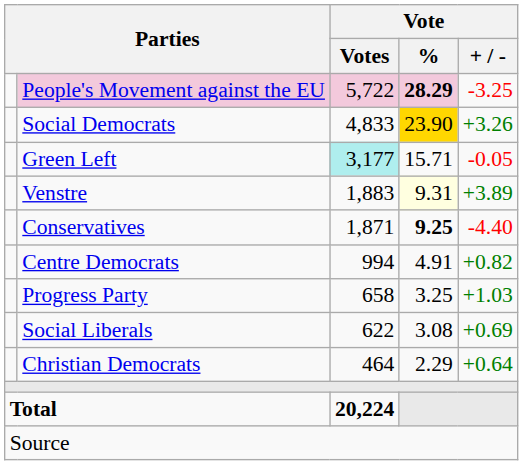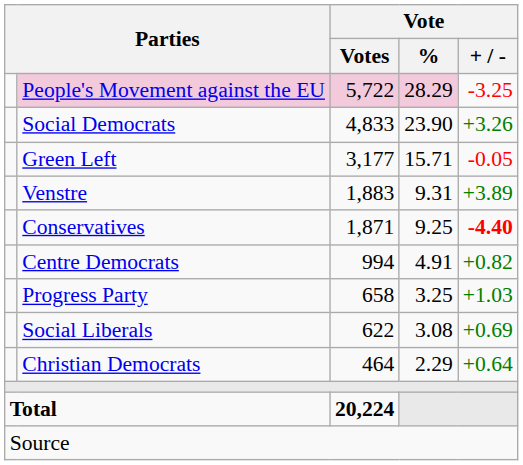People's Movement against the EU | Vote / %: bold -> normal
Social Democrats | Vote / %: gold background -> no background
Green Left | Vote / Votes: paleturquoise background -> no background
Venstre | Vote / %: lightyellow background -> no background
Conservatives | Vote / %: bold -> normal
Conservatives | Vote / + / -: normal -> bold
